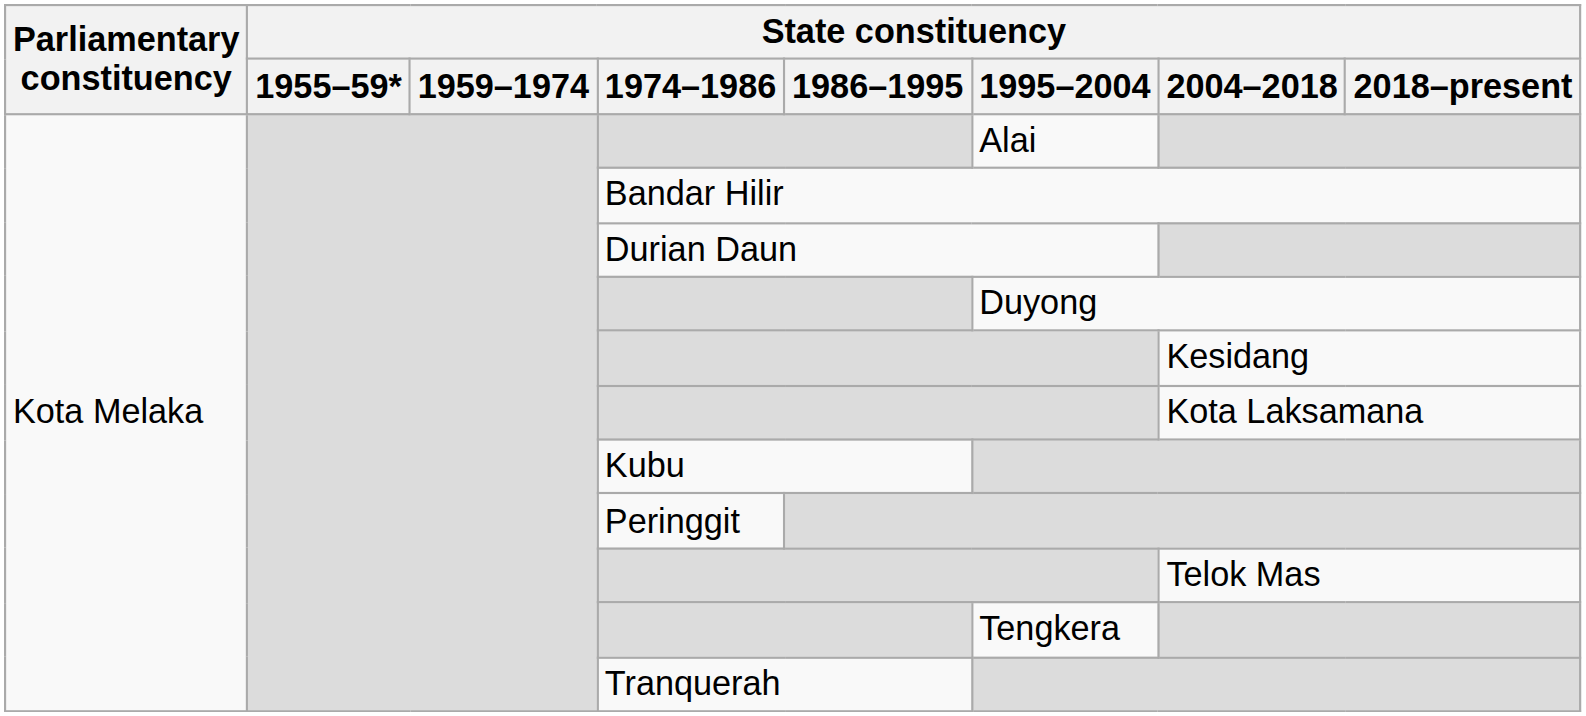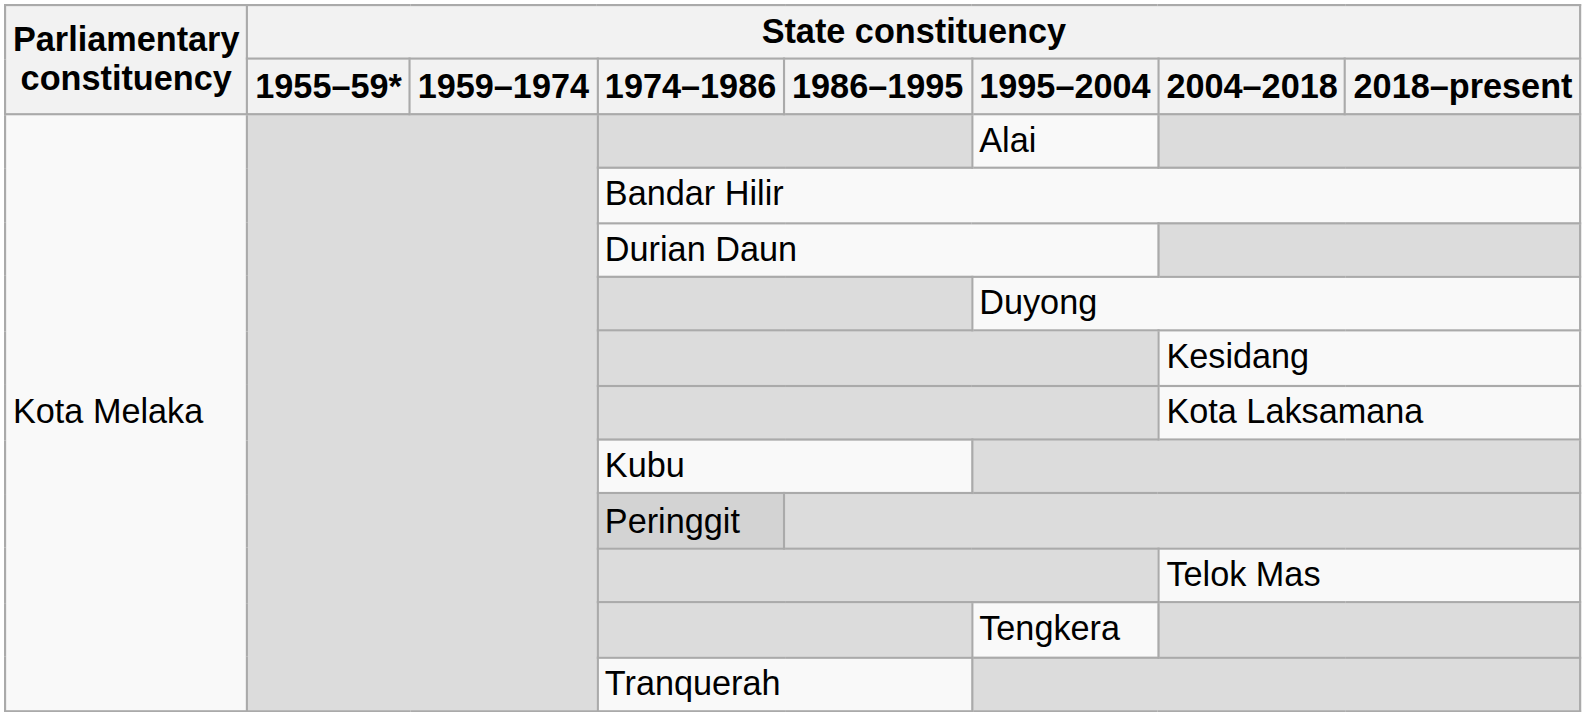Peringgit | State constituency / 1974–1986: no background -> lightgrey background
